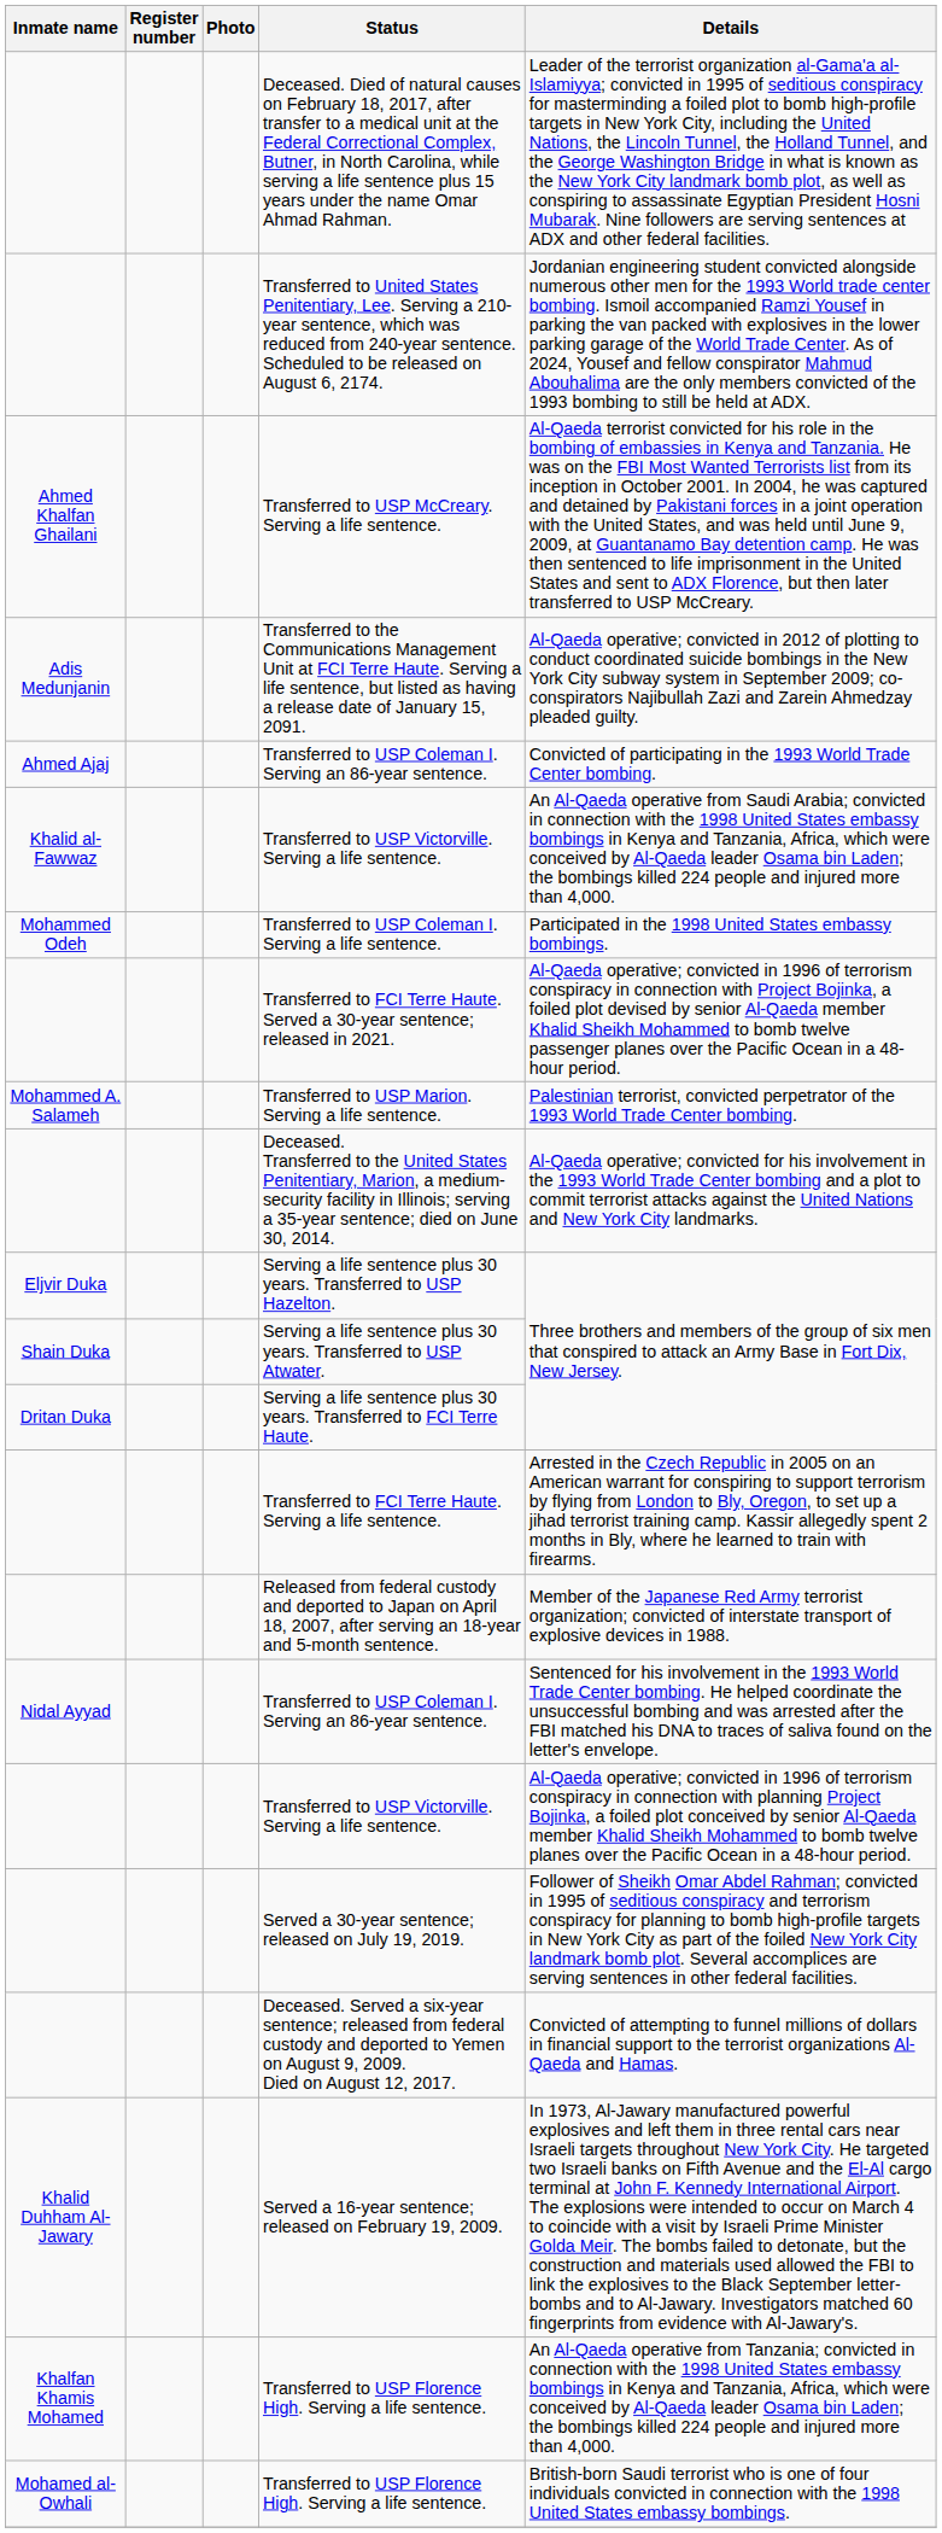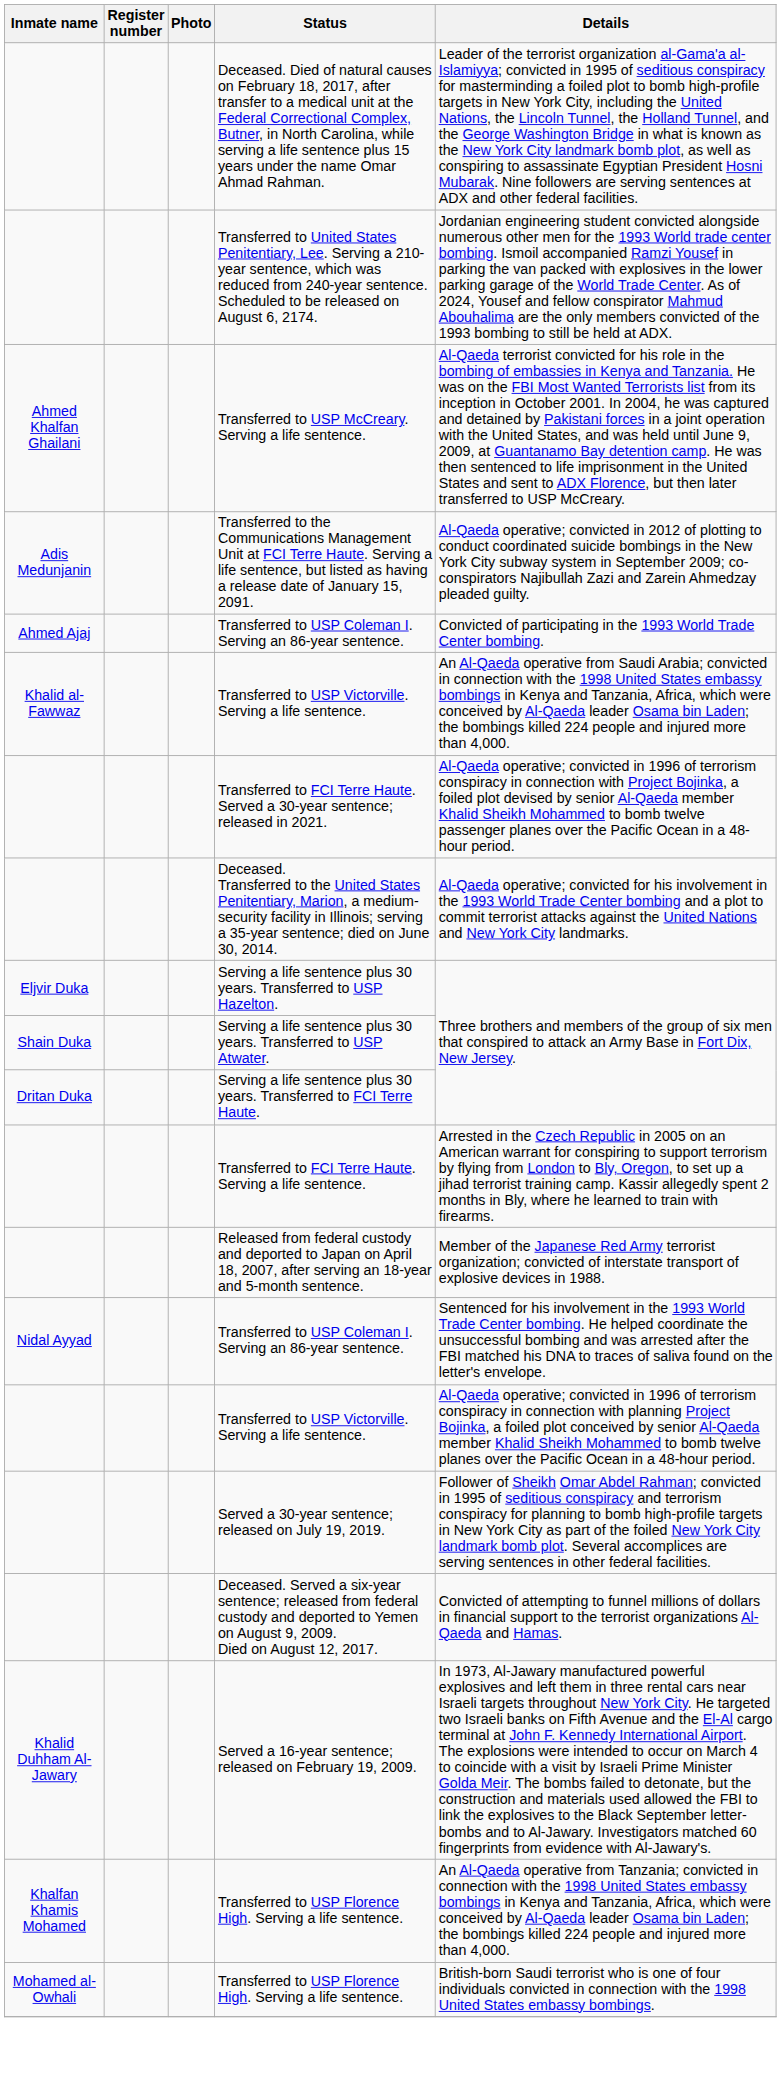- row: Mohammed Odeh | Transferred to USP Coleman I. Serving a life sentence. | Participated in the 1998 United States embassy bombings.
- row: Mohammed A. Salameh | Transferred to USP Marion. Serving a life sentence. | Palestinian terrorist, convicted perpetrator of the 1993 World Trade Center bombing.
